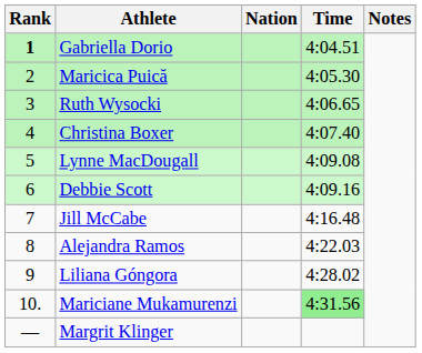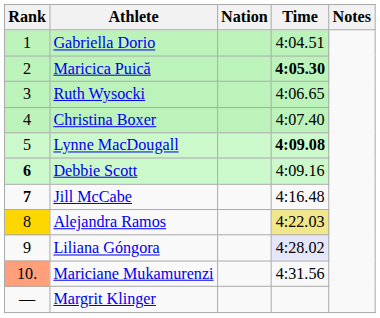Gabriella Dorio | Rank: bold -> normal
Maricica Puică | Time: normal -> bold
Lynne MacDougall | Time: normal -> bold
Debbie Scott | Rank: normal -> bold
Jill McCabe | Rank: normal -> bold
Alejandra Ramos | Rank: no background -> gold background
Alejandra Ramos | Time: no background -> khaki background
Liliana Góngora | Time: no background -> lavender background
Mariciane Mukamurenzi | Rank: no background -> lightsalmon background
Mariciane Mukamurenzi | Time: lightgreen background -> no background
